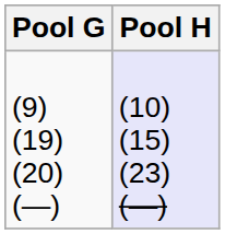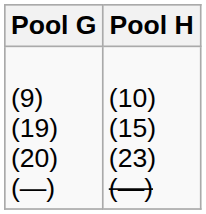(9) (19) (20) (—) | Pool H: lavender background -> no background
